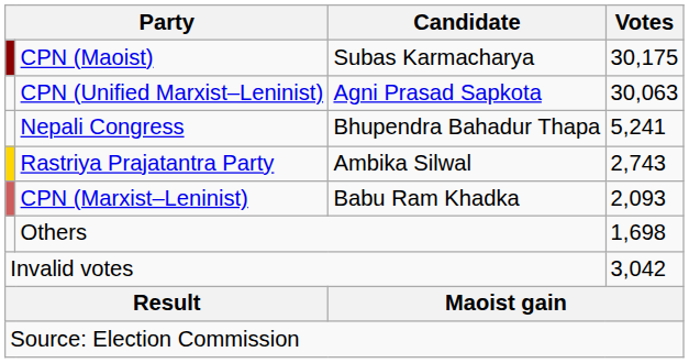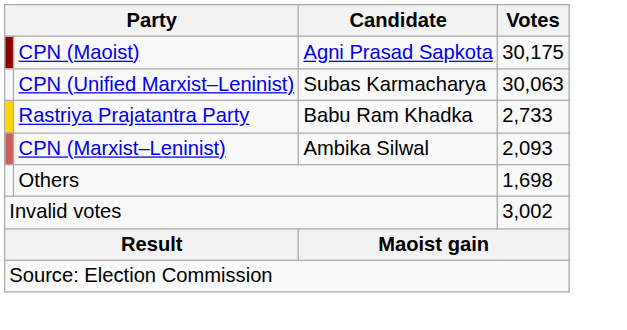CPN (Maoist) | Candidate: Subas Karmacharya -> Agni Prasad Sapkota
CPN (Unified Marxist–Leninist) | Candidate: Agni Prasad Sapkota -> Subas Karmacharya
- row: Nepali Congress | Bhupendra Bahadur Thapa | 5,241
Rastriya Prajatantra Party | Candidate: Ambika Silwal -> Babu Ram Khadka
Rastriya Prajatantra Party | Votes: 2,743 -> 2,733
CPN (Marxist–Leninist) | Candidate: Babu Ram Khadka -> Ambika Silwal
Invalid votes | Votes: 3,042 -> 3,002
